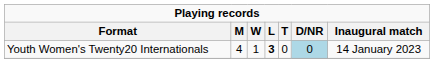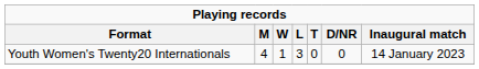Youth Women's Twenty20 Internationals | L: bold -> normal
Youth Women's Twenty20 Internationals | D/NR: lightblue background -> no background
